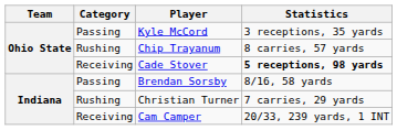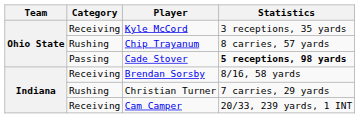Kyle McCord | Category: Passing -> Receiving
Cade Stover | Category: Receiving -> Passing
Brendan Sorsby | Category: Passing -> Receiving
